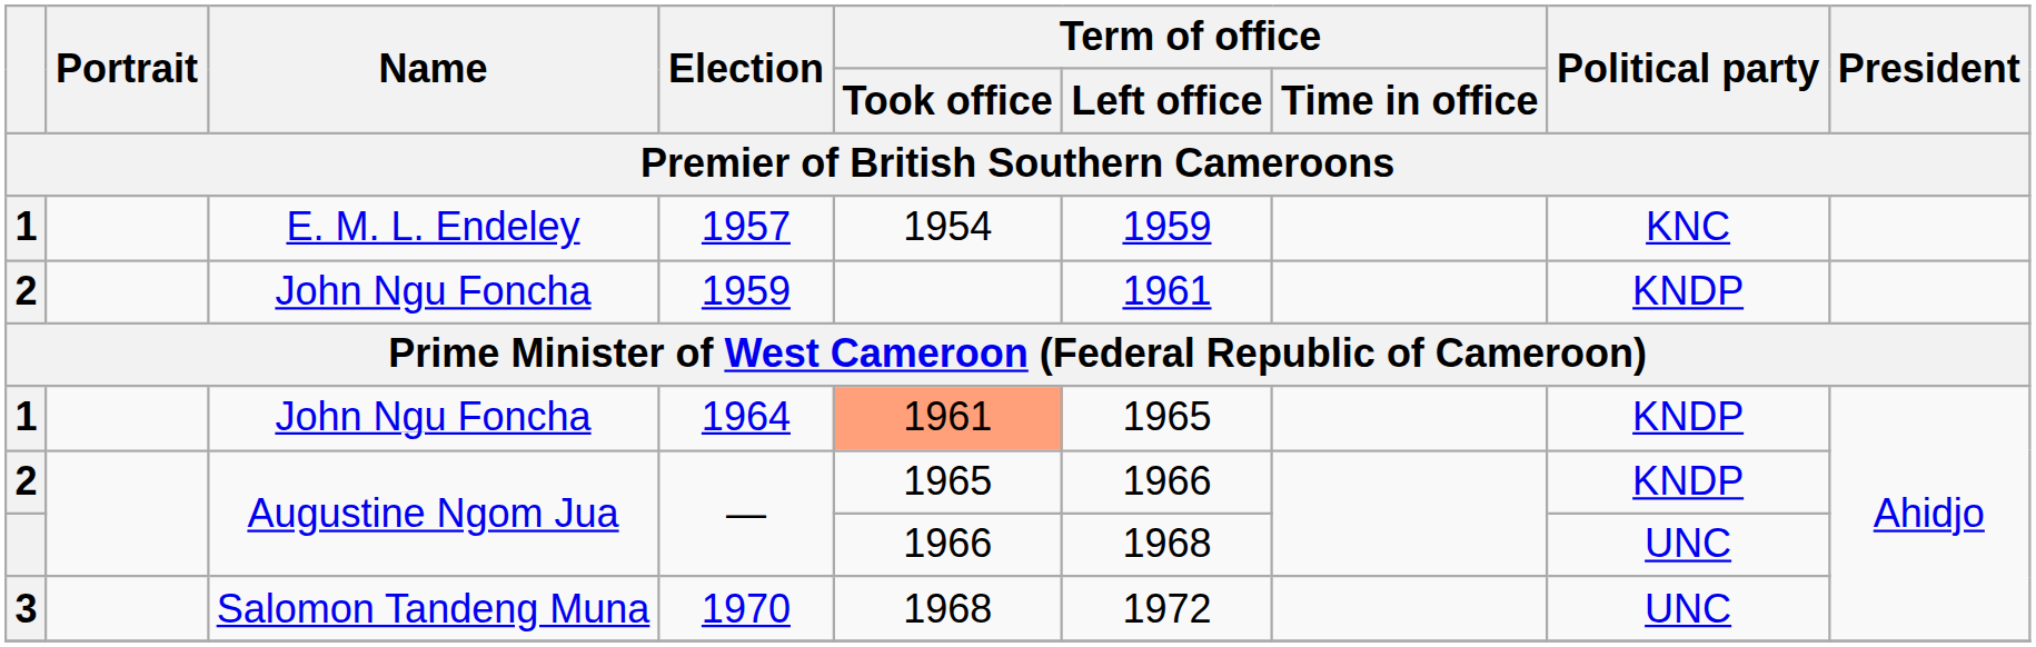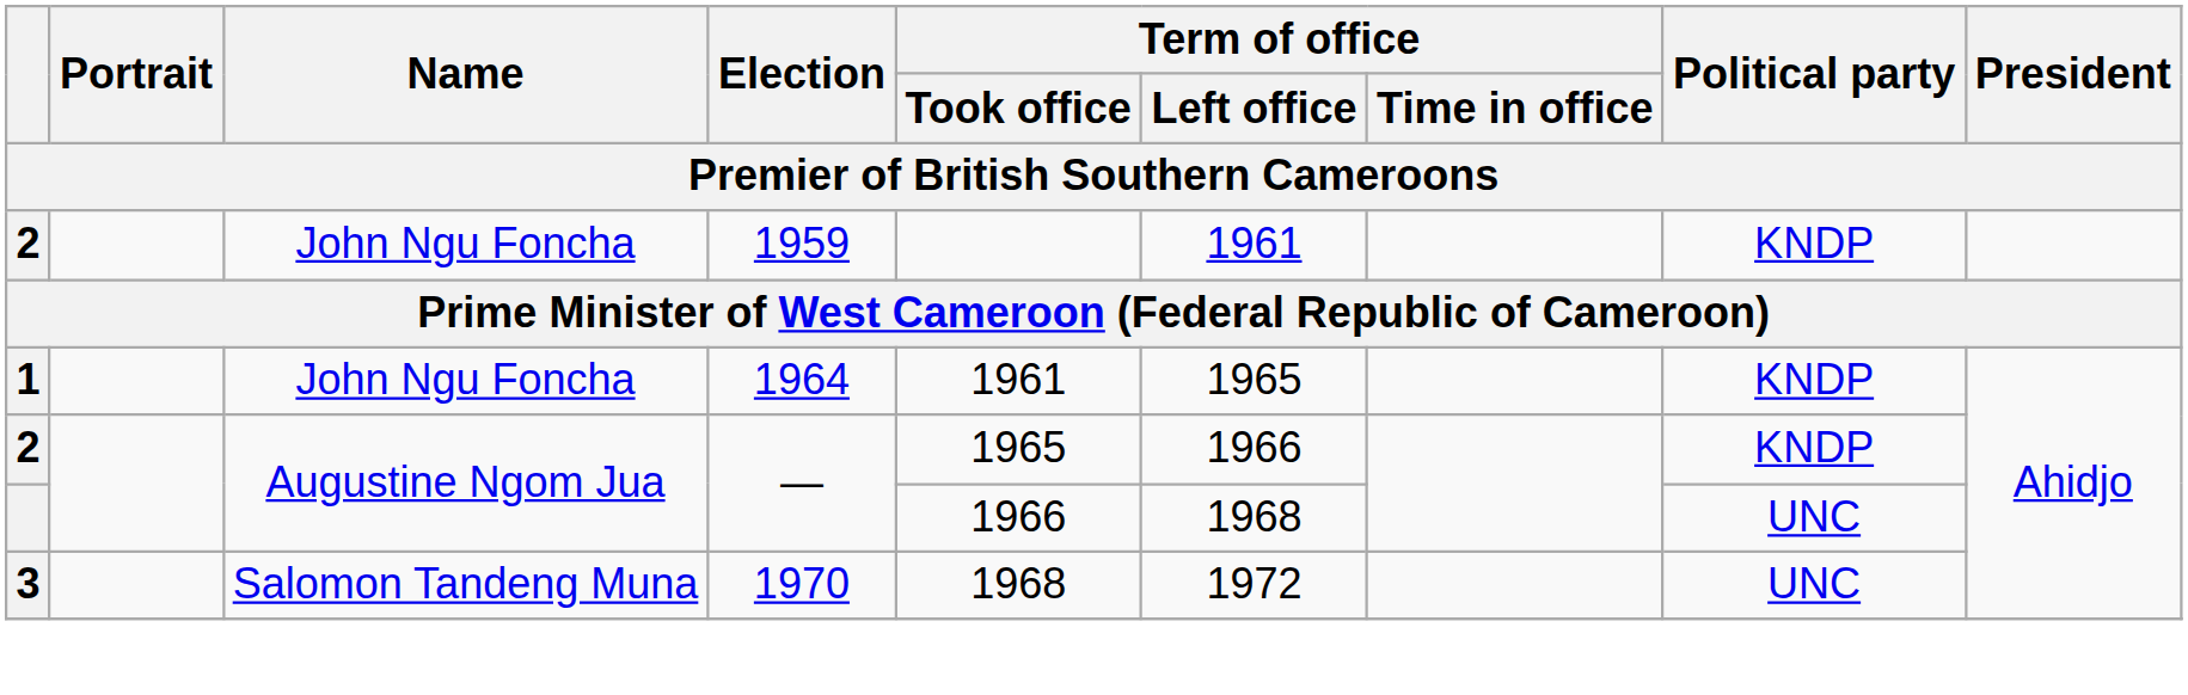- row: 1 | E. M. L. Endeley | 1957 | 1954 | 1959 | KNC
1964 | Term of office / Took office: lightsalmon background -> no background
